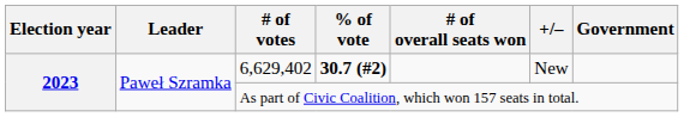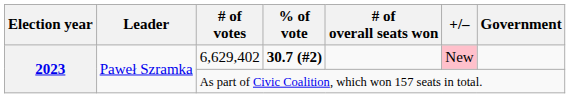6,629,402 | +/–: no background -> pink background
